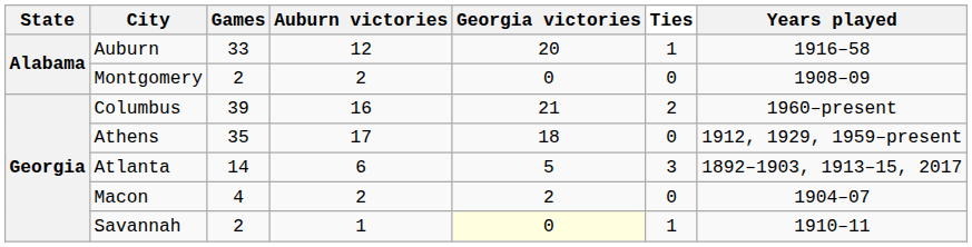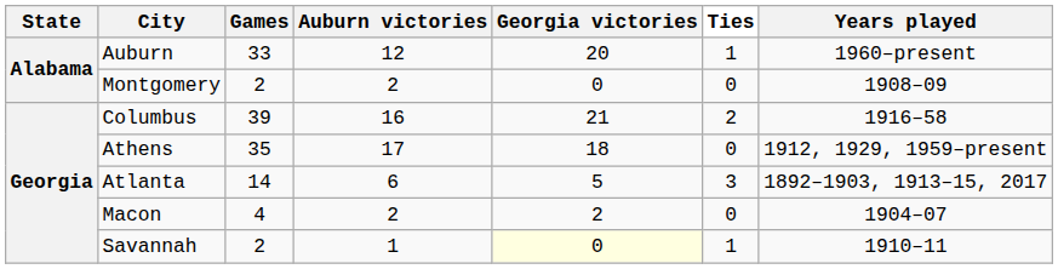Auburn | Years played: 1916–58 -> 1960–present
Columbus | Years played: 1960–present -> 1916–58
